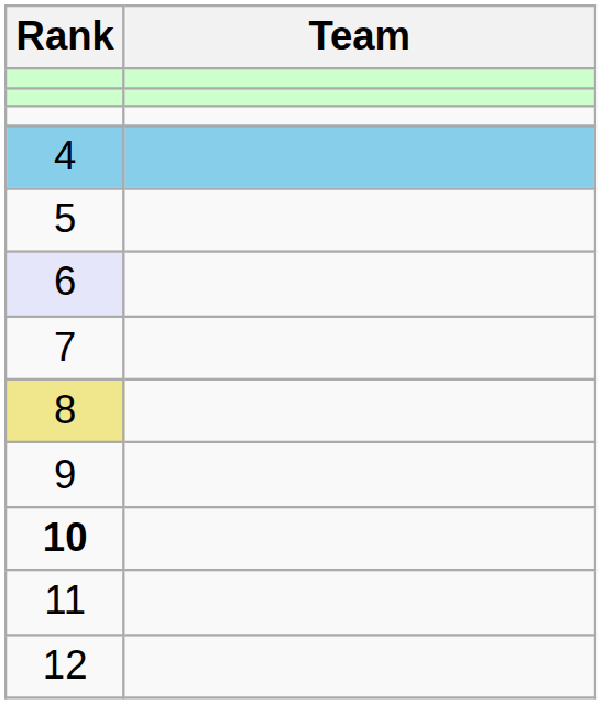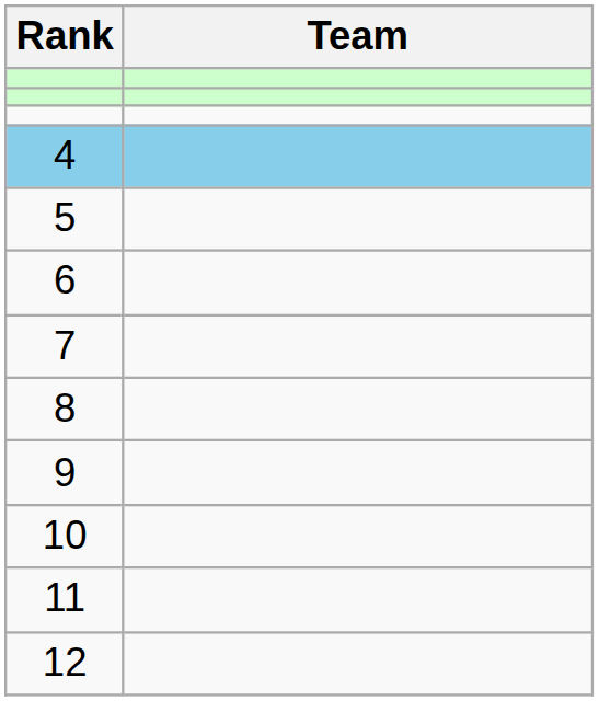row 7 | Rank: lavender background -> no background
row 9 | Rank: khaki background -> no background
row 11 | Rank: bold -> normal
